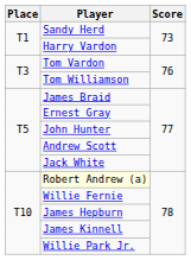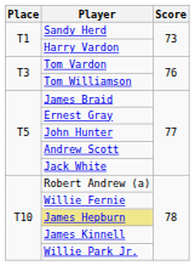Robert Andrew (a) | Player: lightyellow background -> no background
James Hepburn | Player: no background -> khaki background
